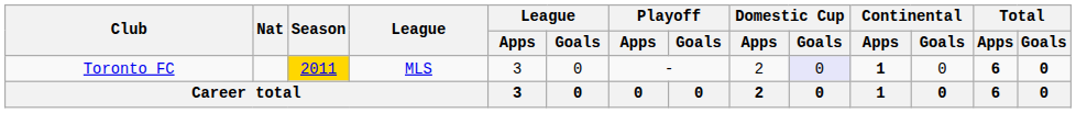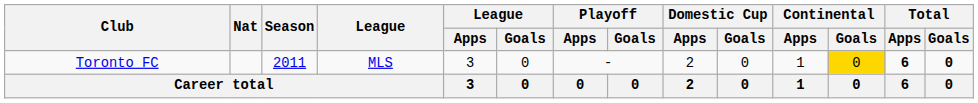Toronto FC | Season: gold background -> no background
Toronto FC | Domestic Cup / Goals: lavender background -> no background
Toronto FC | Continental / Apps: bold -> normal
Toronto FC | Continental / Goals: no background -> gold background
